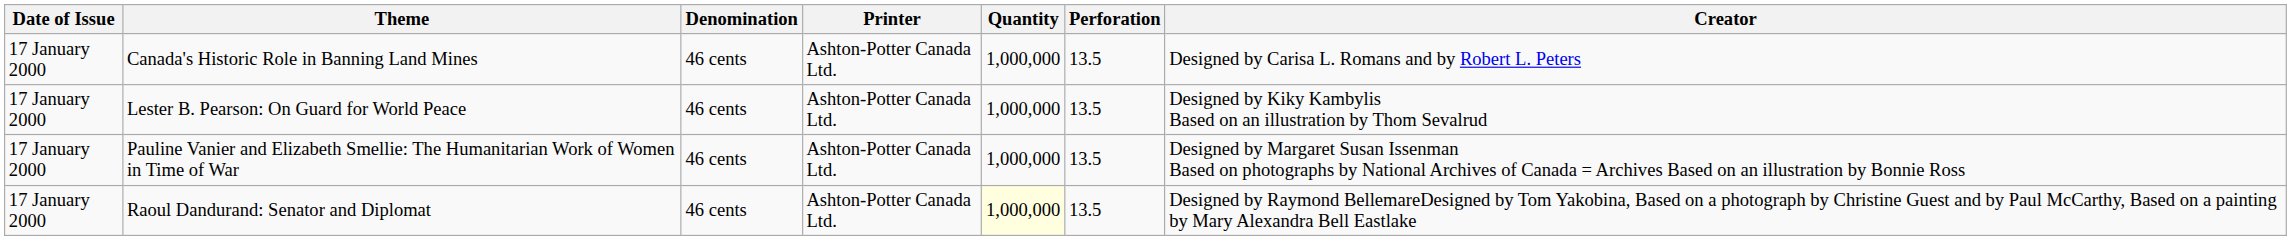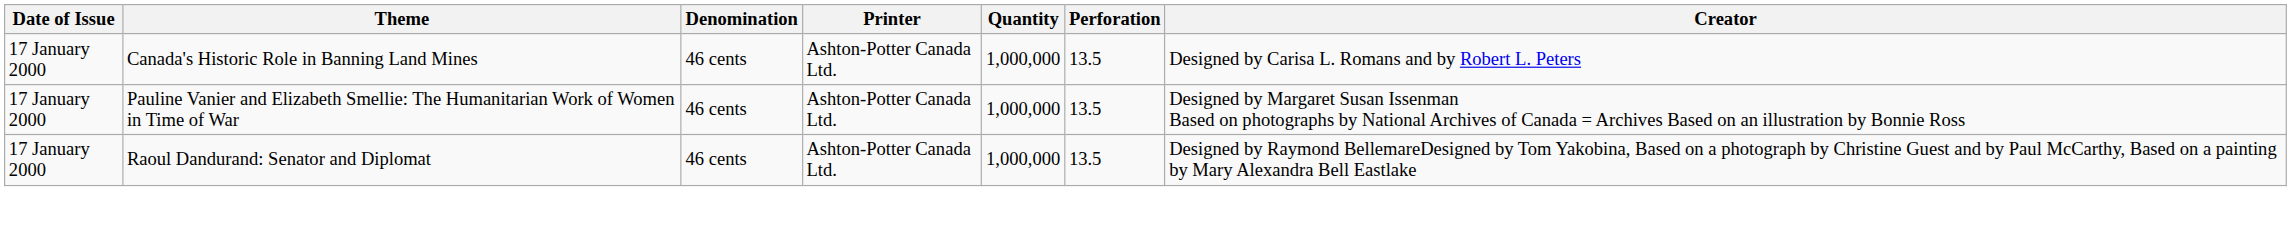- row: 17 January 2000 | Lester B. Pearson: On Guard for World Peace | 46 cents | Ashton-Potter Canada Ltd. | 1,000,000 | 13.5 | Designed by Kiky Kambylis Based on an illustration by Thom Sevalrud
Raoul Dandurand: Senator and Diplomat | Quantity: lightyellow background -> no background
